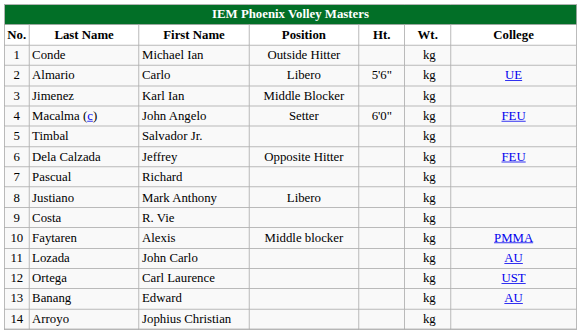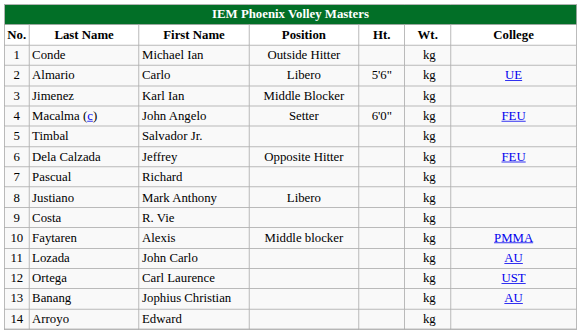Banang | First Name: Edward -> Jophius Christian
Arroyo | First Name: Jophius Christian -> Edward
